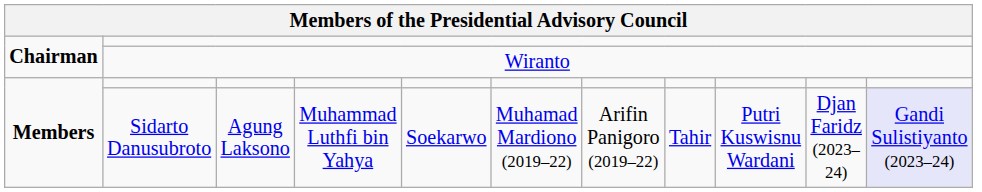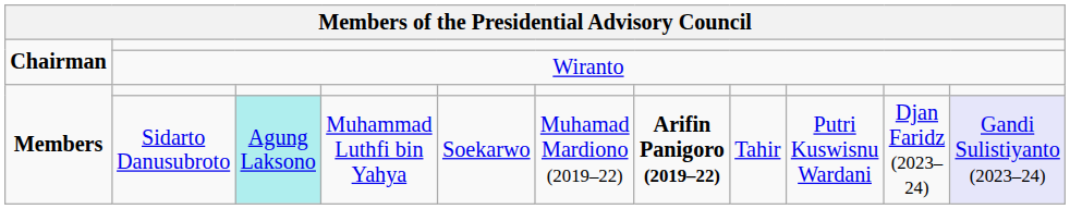Sidarto Danusubroto | column 3: no background -> paleturquoise background
Sidarto Danusubroto | column 7: normal -> bold
